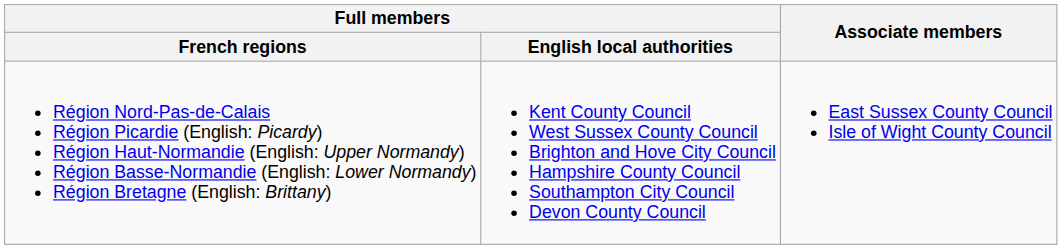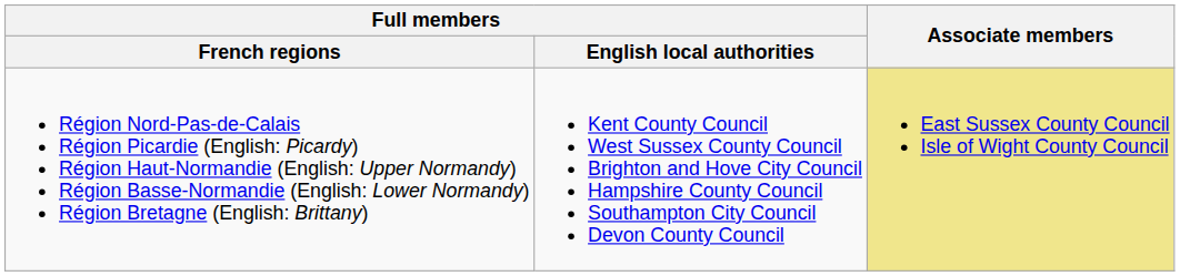row 3 | Associate members: no background -> khaki background
